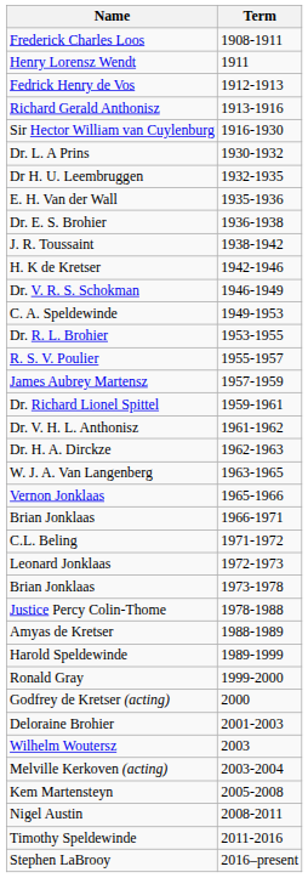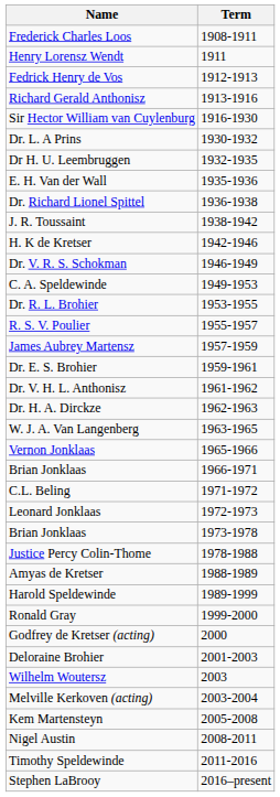row 10 | Name: Dr. E. S. Brohier -> Dr. Richard Lionel Spittel
row 18 | Name: Dr. Richard Lionel Spittel -> Dr. E. S. Brohier
